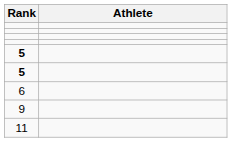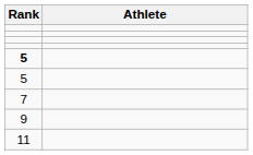row 7 | Rank: bold -> normal
row 8 | Rank: 6 -> 7
